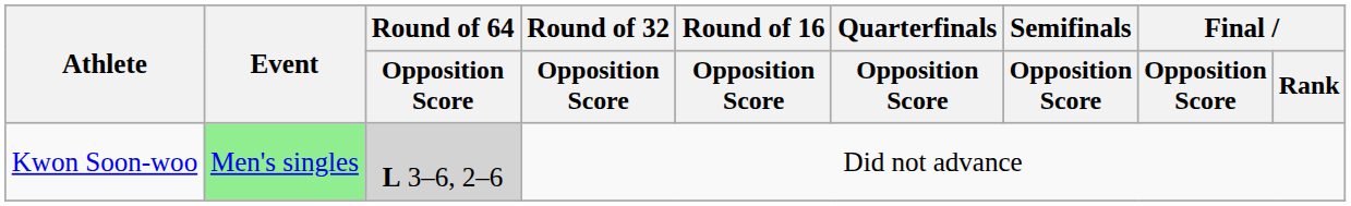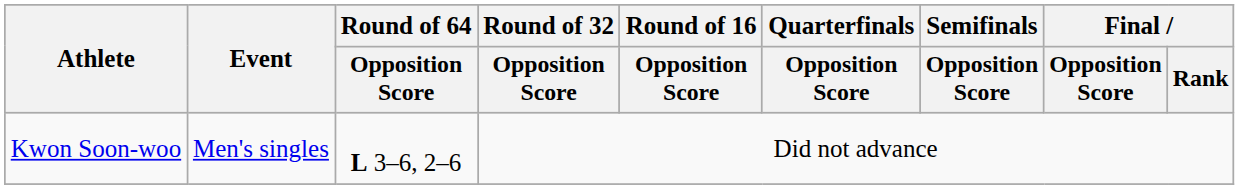Kwon Soon-woo | Event: lightgreen background -> no background
Kwon Soon-woo | Round of 64 / Opposition Score: lightgrey background -> no background
